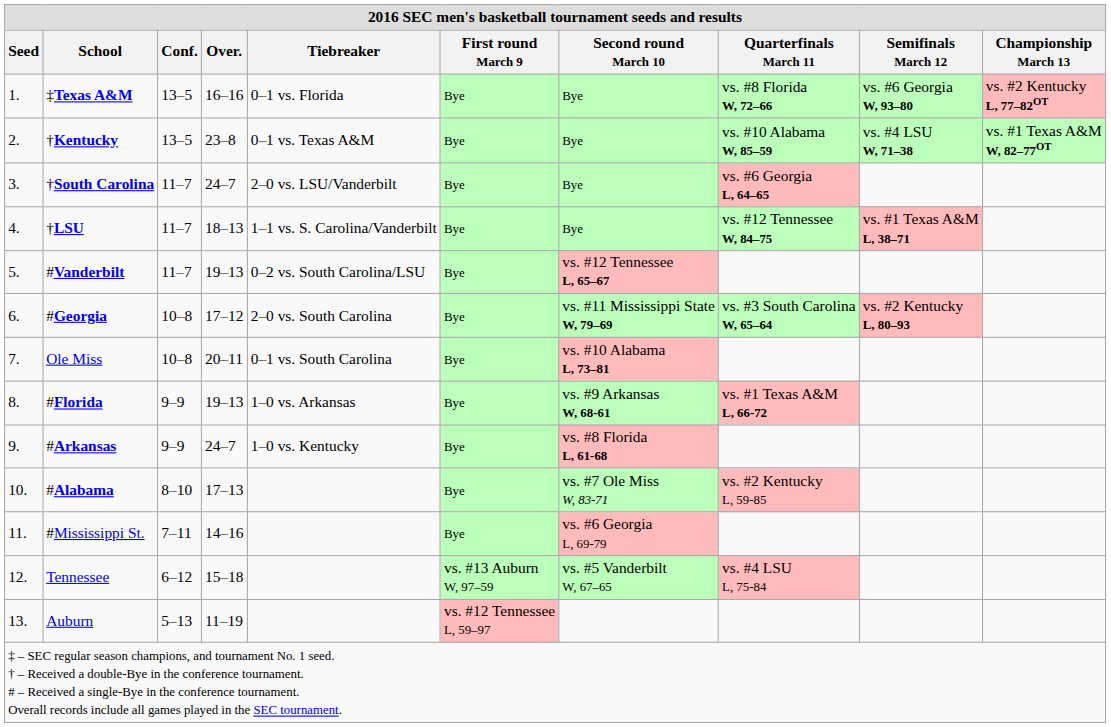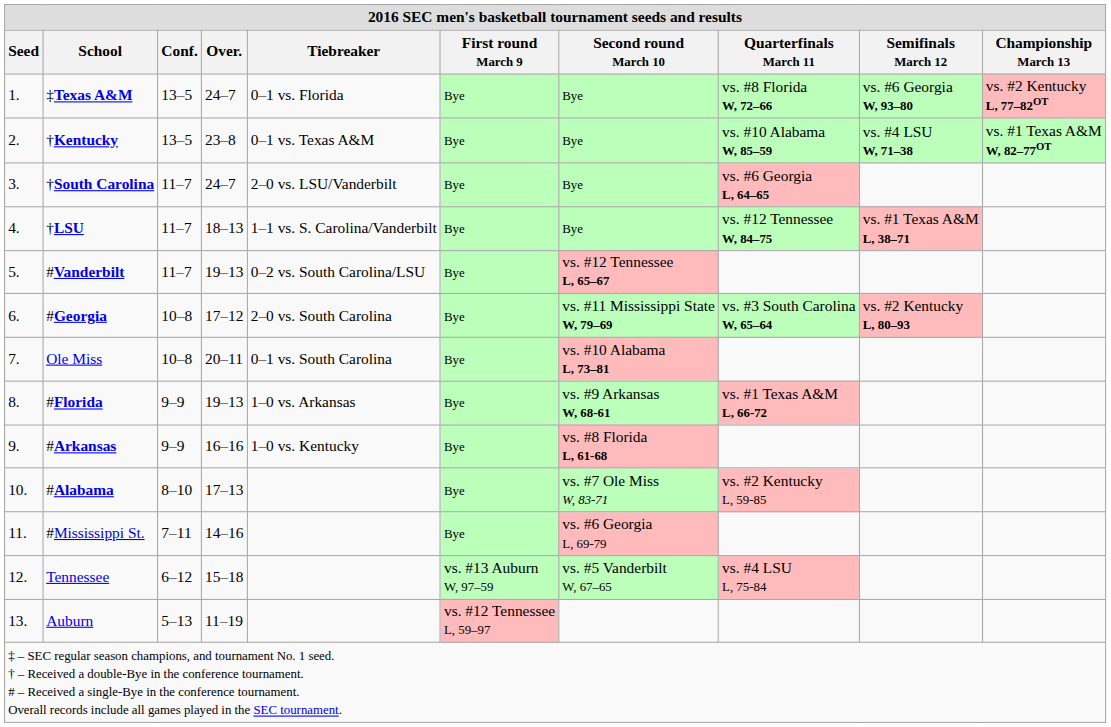‡Texas A&M | Over.: 16–16 -> 24–7
#Arkansas | Over.: 24–7 -> 16–16
